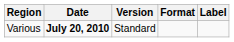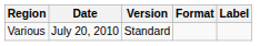Various | Date: bold -> normal
